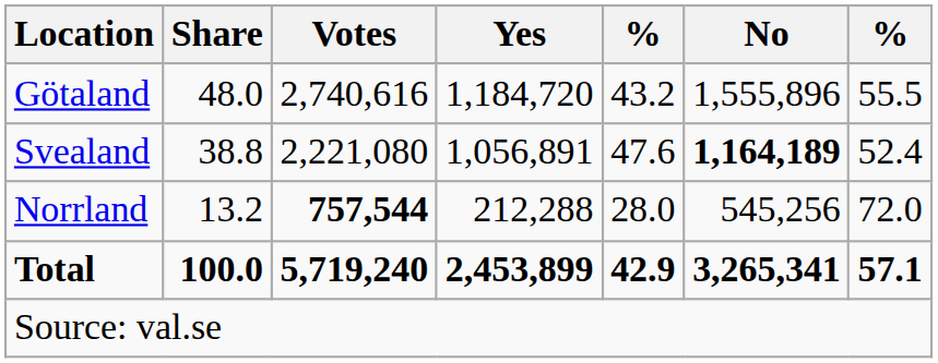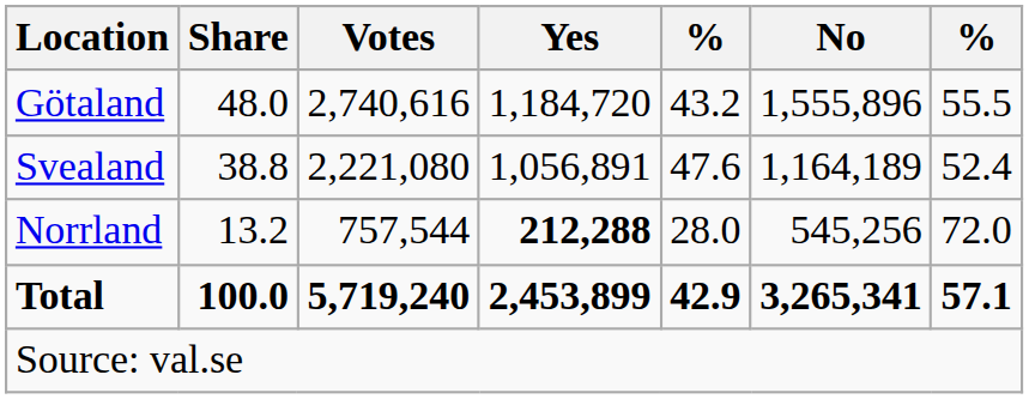Svealand | No: bold -> normal
Norrland | Votes: bold -> normal
Norrland | Yes: normal -> bold
